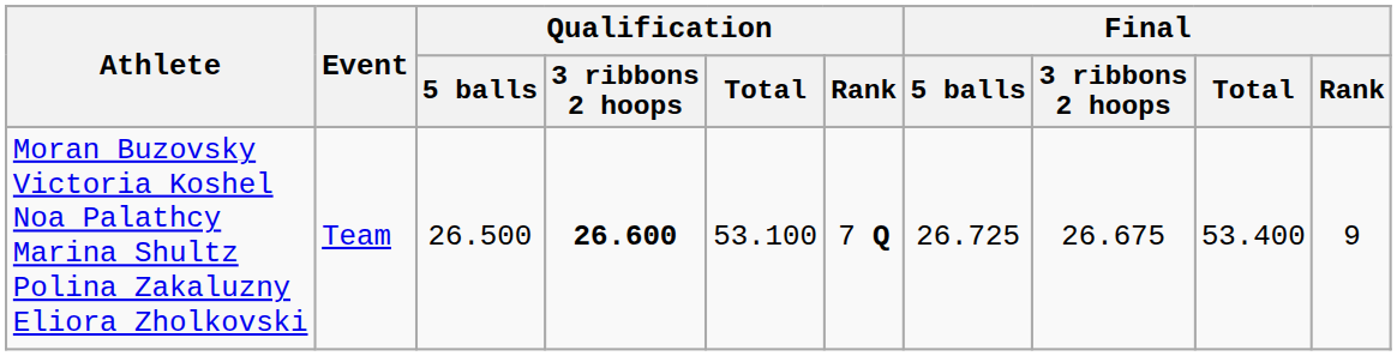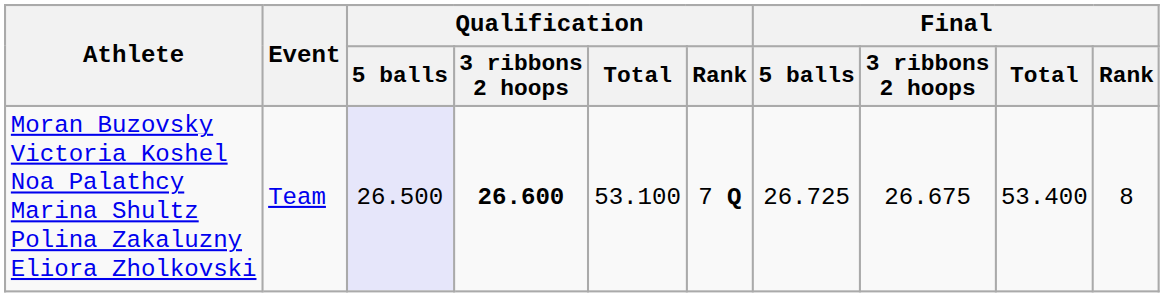row 3 | Qualification / 5 balls: no background -> lavender background
row 3 | Final / Rank: 9 -> 8
